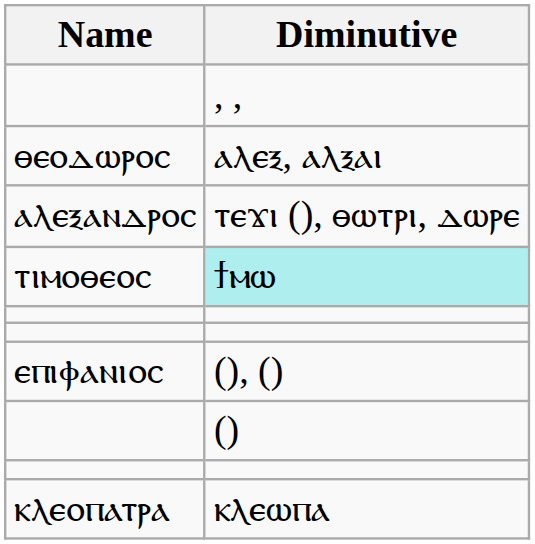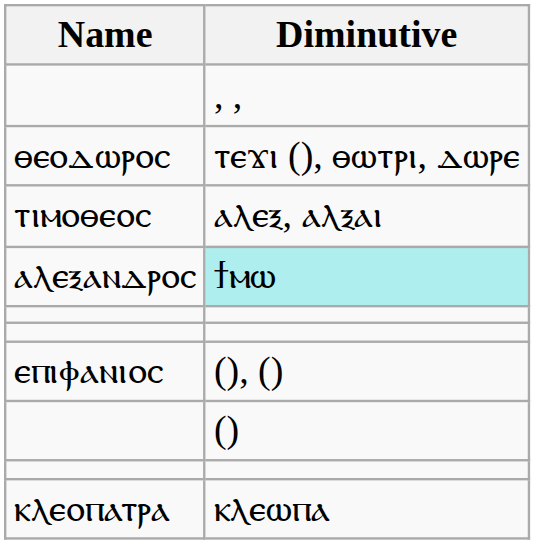row 3 | Diminutive: ⲁⲗⲉⲝ, ⲁⲗⲝⲁⲓ -> ⲧⲉϫⲓ (), ⲑⲱⲧⲣⲓ, ⲇⲱⲣⲉ
row 4 | Name: ⲁⲗⲉⲝⲁⲛⲇⲣⲟⲥ -> ⲧⲓⲙⲟⲑⲉⲟⲥ
row 4 | Diminutive: ⲧⲉϫⲓ (), ⲑⲱⲧⲣⲓ, ⲇⲱⲣⲉ -> ⲁⲗⲉⲝ, ⲁⲗⲝⲁⲓ
row 5 | Name: ⲧⲓⲙⲟⲑⲉⲟⲥ -> ⲁⲗⲉⲝⲁⲛⲇⲣⲟⲥ
